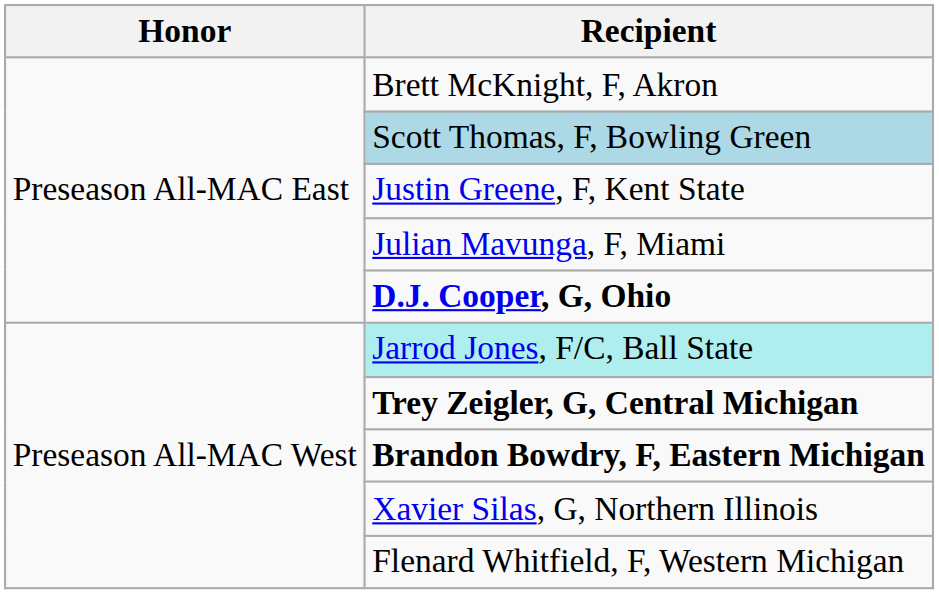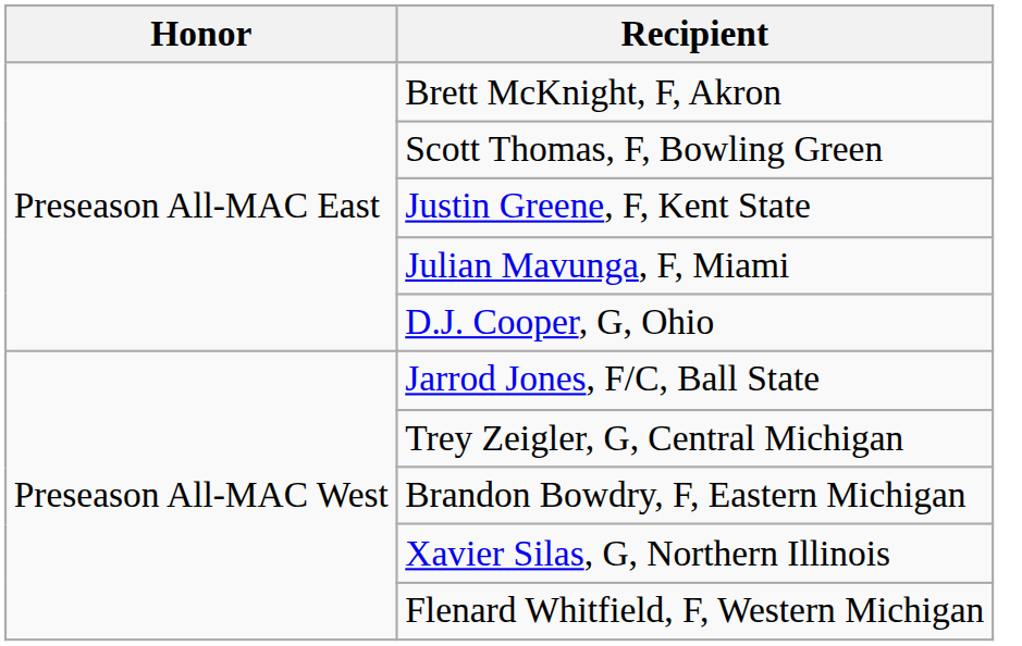row 3 | Recipient: lightblue background -> no background
row 6 | Recipient: bold -> normal
row 7 | Recipient: paleturquoise background -> no background
row 8 | Recipient: bold -> normal
row 9 | Recipient: bold -> normal
